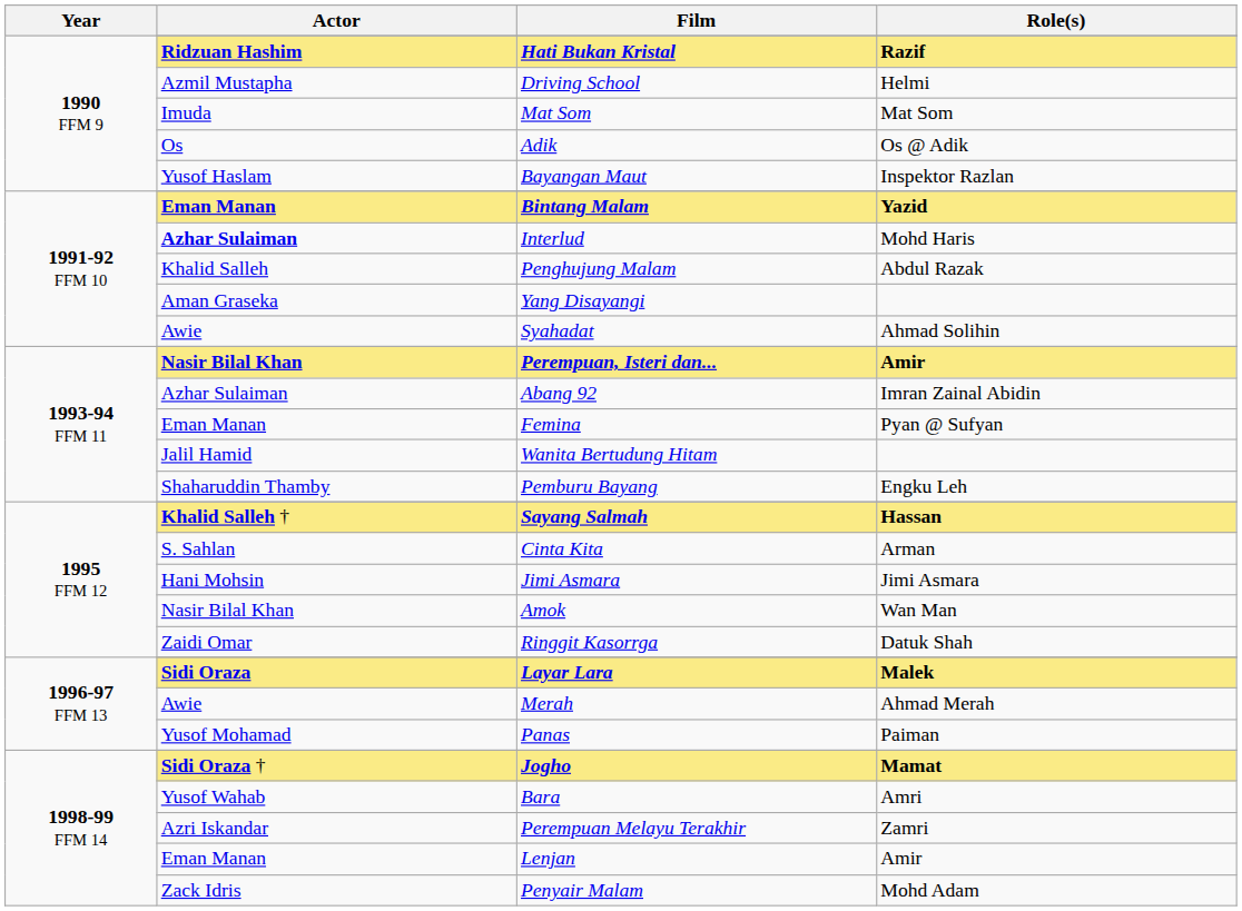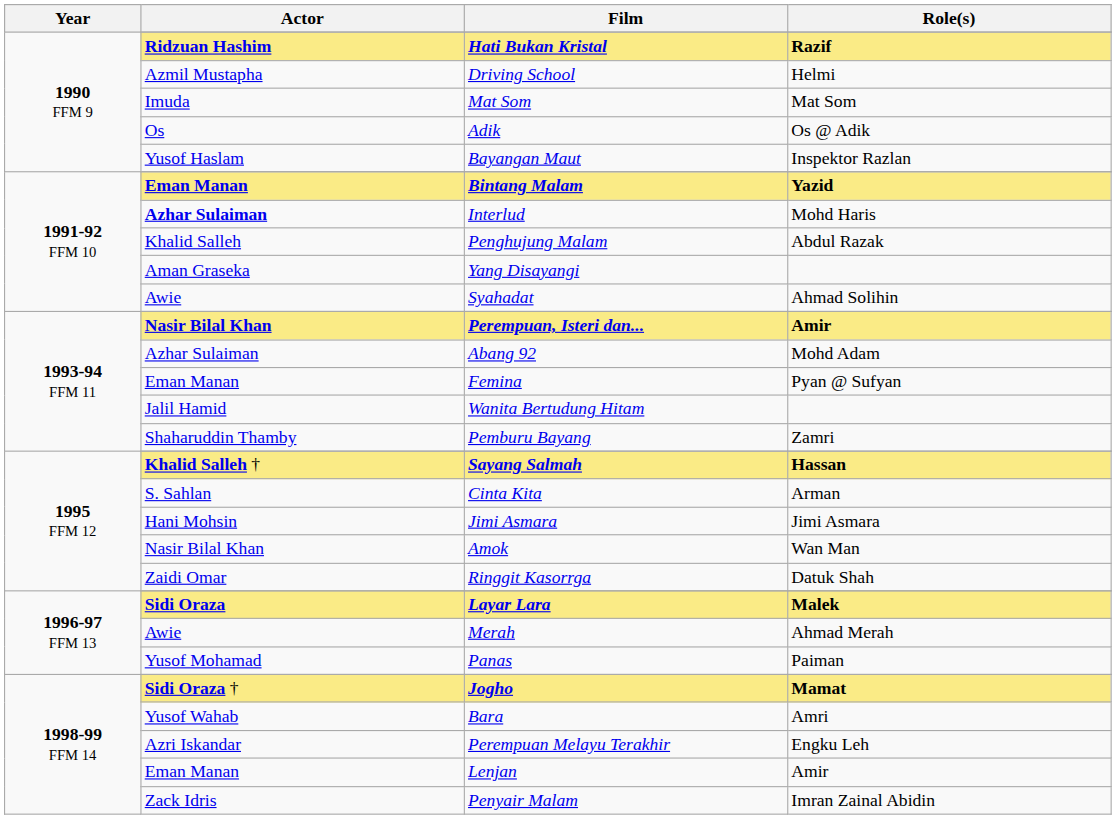Abang 92 | Role(s): Imran Zainal Abidin -> Mohd Adam
Pemburu Bayang | Role(s): Engku Leh -> Zamri
Perempuan Melayu Terakhir | Role(s): Zamri -> Engku Leh
Penyair Malam | Role(s): Mohd Adam -> Imran Zainal Abidin
